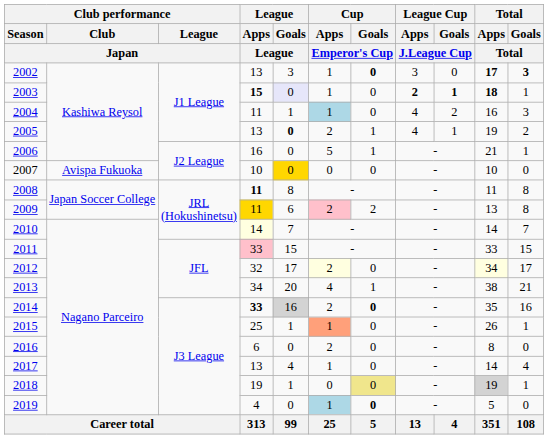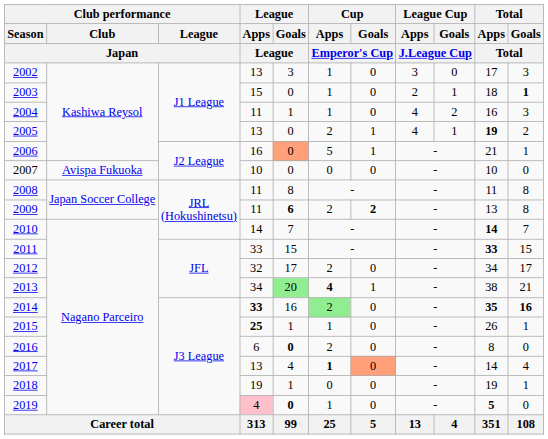2002 | Cup / Goals / Emperor's Cup: bold -> normal
2002 | Total / Apps / Total: bold -> normal
2002 | Total / Goals / Total: bold -> normal
2003 | League / Apps / League: bold -> normal
2003 | League / Goals / League: lavender background -> no background
2003 | League Cup / Apps / J.League Cup: bold -> normal
2003 | League Cup / Goals / J.League Cup: bold -> normal
2003 | Total / Apps / Total: bold -> normal
2003 | Total / Goals / Total: normal -> bold
2004 | Cup / Apps / Emperor's Cup: lightblue background -> no background
2005 | League / Goals / League: bold -> normal
2005 | Total / Apps / Total: normal -> bold
2006 | League / Goals / League: no background -> lightsalmon background
2007 | League / Goals / League: gold background -> no background
2008 | League / Apps / League: bold -> normal
2009 | League / Apps / League: gold background -> no background
2009 | League / Goals / League: normal -> bold
2009 | Cup / Apps / Emperor's Cup: pink background -> no background
2009 | Cup / Goals / Emperor's Cup: normal -> bold
2010 | League / Apps / League: lightyellow background -> no background
2010 | Total / Apps / Total: normal -> bold
2011 | League / Apps / League: pink background -> no background
2011 | Total / Apps / Total: normal -> bold
2012 | Cup / Apps / Emperor's Cup: lightyellow background -> no background
2012 | Total / Apps / Total: lightyellow background -> no background
2013 | League / Goals / League: no background -> lightgreen background
2013 | Cup / Apps / Emperor's Cup: normal -> bold
2014 | League / Goals / League: lightgrey background -> no background
2014 | Cup / Apps / Emperor's Cup: no background -> lightgreen background
2014 | Cup / Goals / Emperor's Cup: bold -> normal
2014 | Total / Apps / Total: normal -> bold
2014 | Total / Goals / Total: normal -> bold
2015 | League / Apps / League: normal -> bold
2015 | Cup / Apps / Emperor's Cup: lightsalmon background -> no background
2016 | League / Goals / League: normal -> bold
2017 | Cup / Apps / Emperor's Cup: normal -> bold
2017 | Cup / Goals / Emperor's Cup: no background -> lightsalmon background
2018 | Cup / Goals / Emperor's Cup: khaki background -> no background
2018 | Total / Apps / Total: lightgrey background -> no background
2019 | League / Apps / League: no background -> pink background
2019 | League / Goals / League: normal -> bold
2019 | Cup / Apps / Emperor's Cup: lightblue background -> no background
2019 | Cup / Goals / Emperor's Cup: bold -> normal
2019 | Total / Apps / Total: normal -> bold
